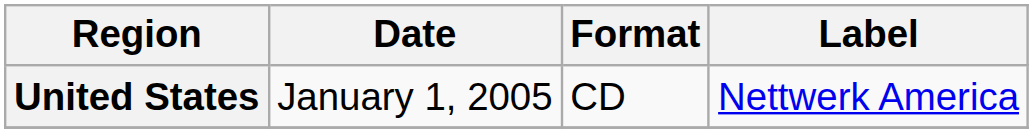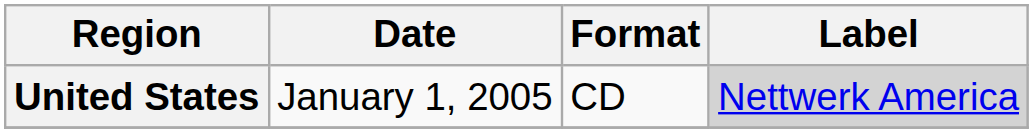United States | Label: no background -> lightgrey background
